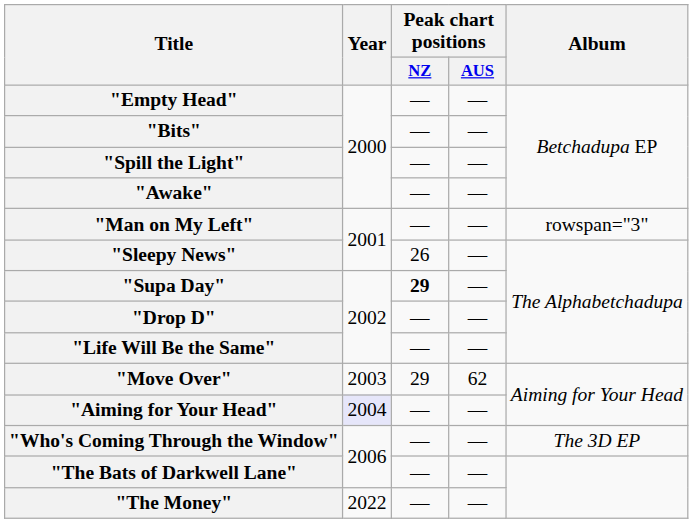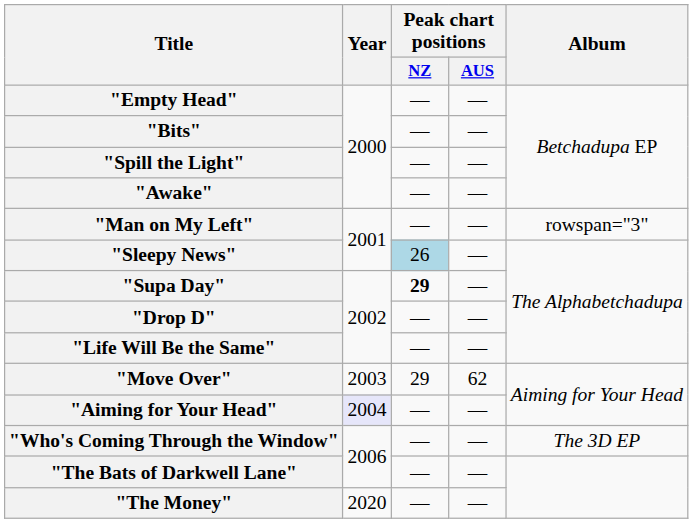"Sleepy News" | Peak chart positions / NZ: no background -> lightblue background
"The Money" | Year: 2022 -> 2020
